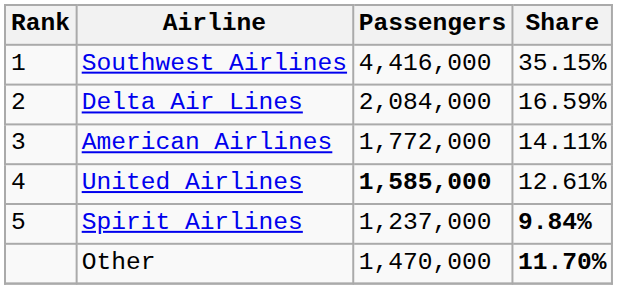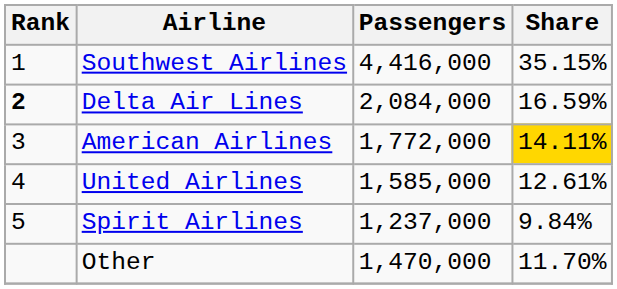Delta Air Lines | Rank: normal -> bold
American Airlines | Share: no background -> gold background
United Airlines | Passengers: bold -> normal
Spirit Airlines | Share: bold -> normal
Other | Share: bold -> normal
